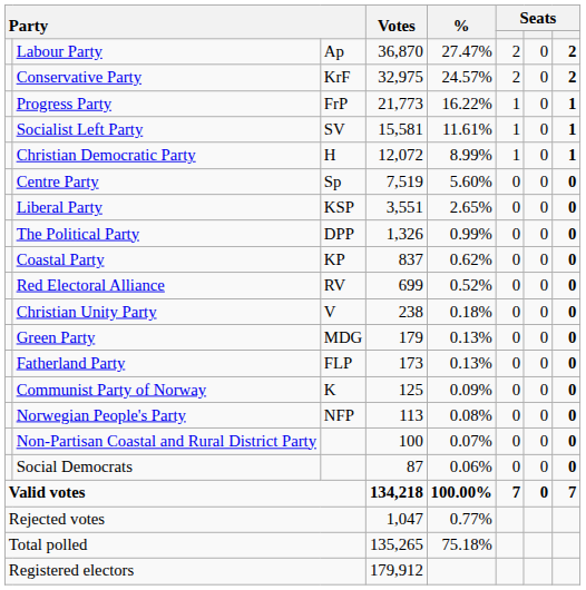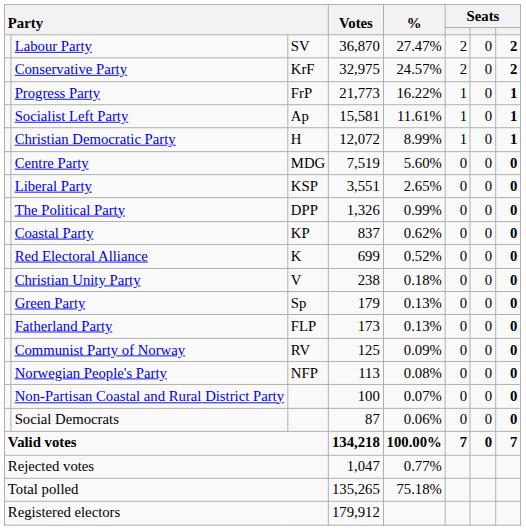Labour Party | column 3: Ap -> SV
Socialist Left Party | column 3: SV -> Ap
Centre Party | column 3: Sp -> MDG
Red Electoral Alliance | column 3: RV -> K
Green Party | column 3: MDG -> Sp
Communist Party of Norway | column 3: K -> RV
